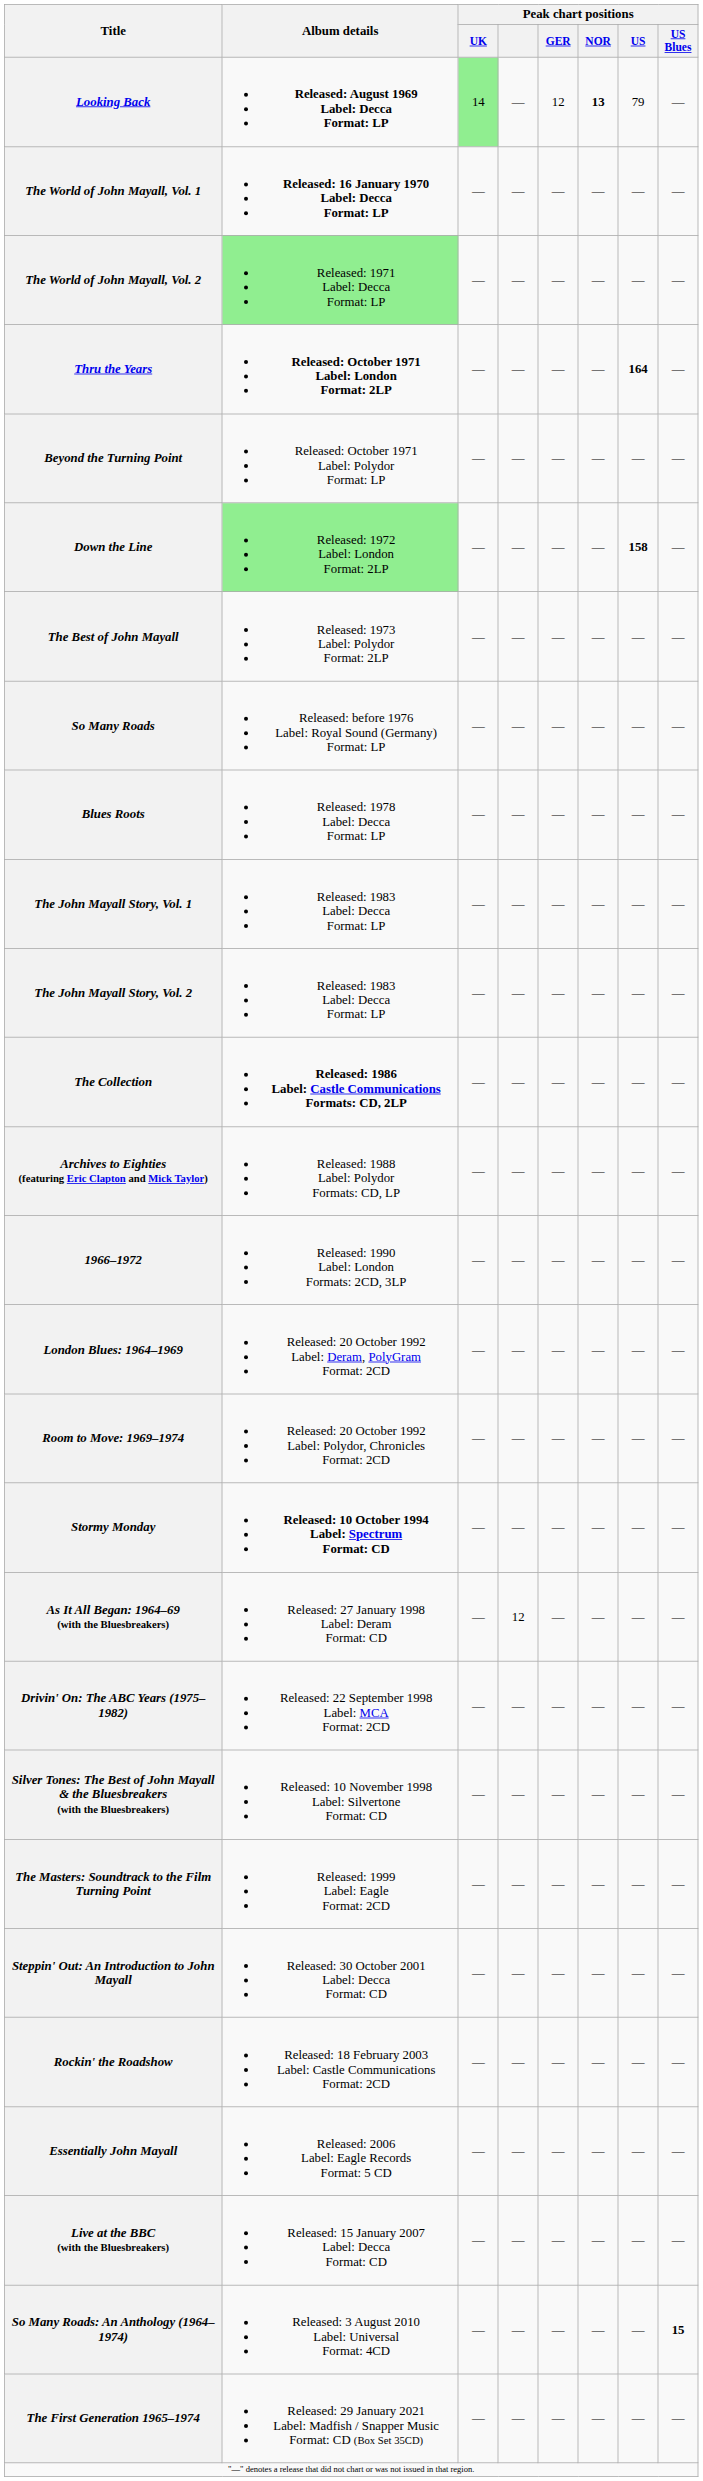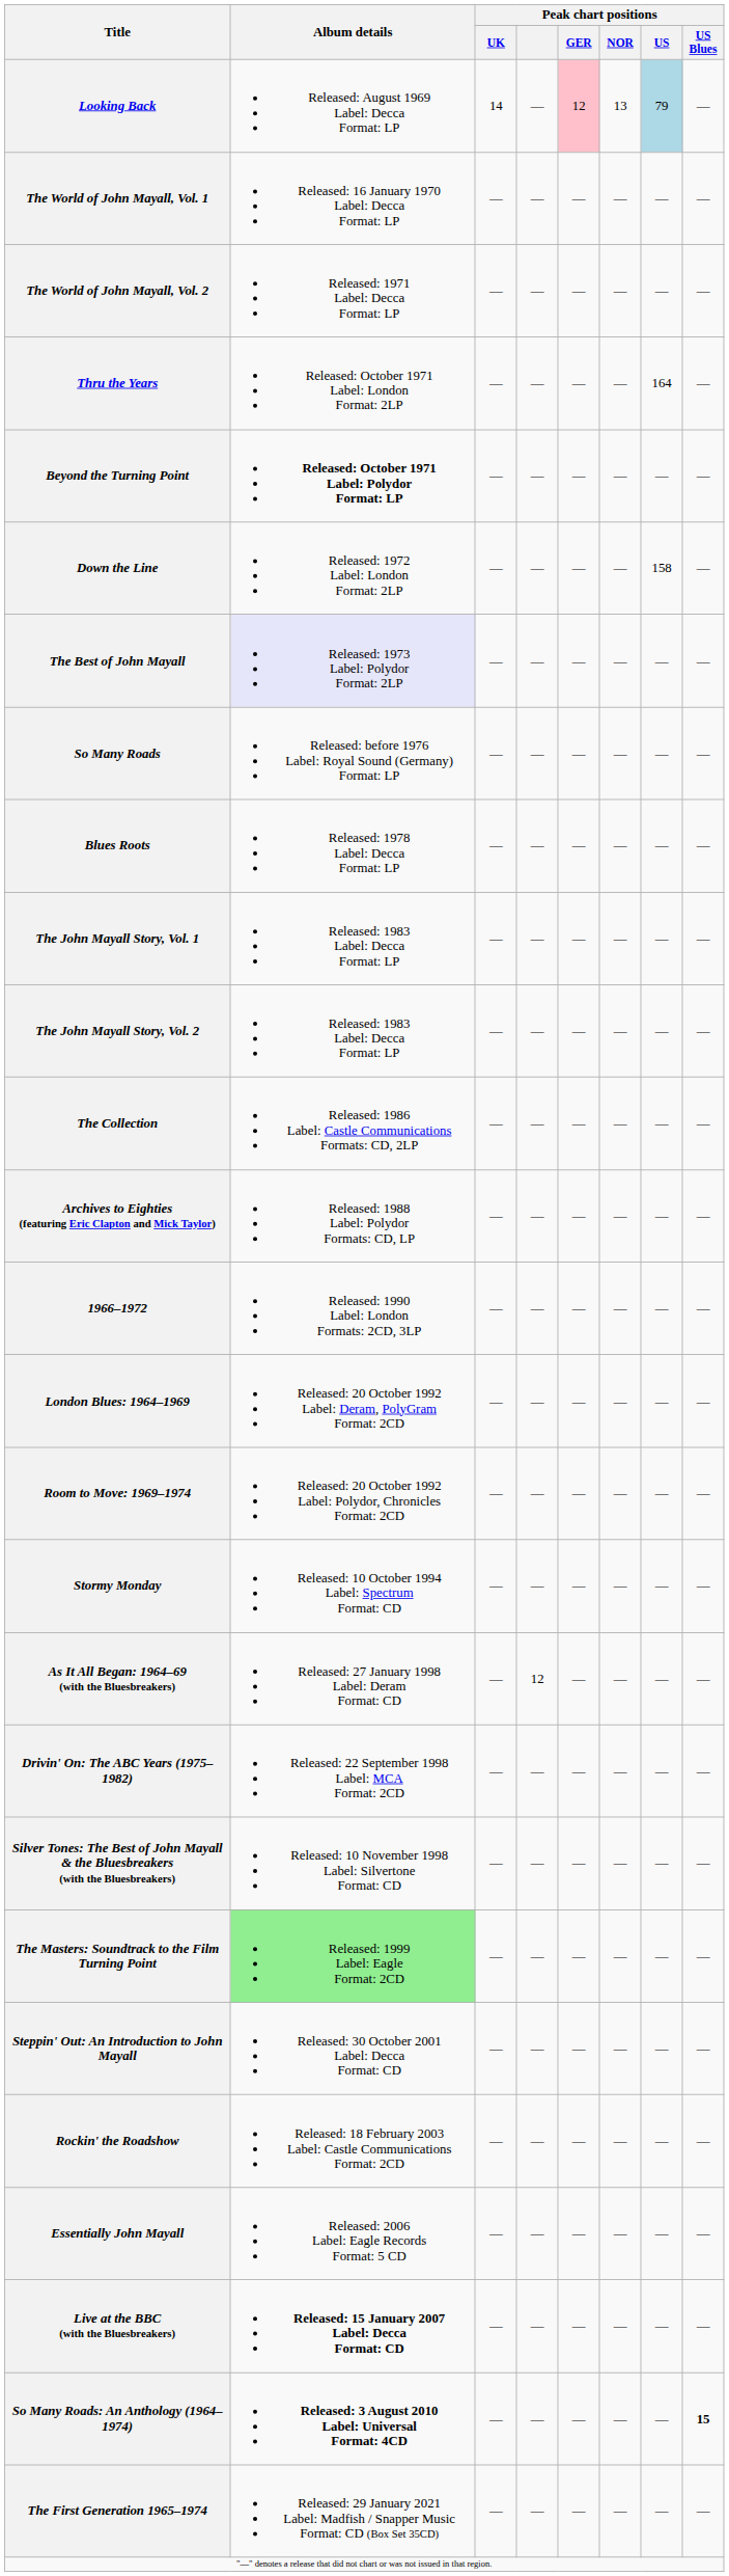Looking Back | Album details: bold -> normal
Looking Back | Peak chart positions / UK: lightgreen background -> no background
Looking Back | Peak chart positions / GER: no background -> pink background
Looking Back | Peak chart positions / NOR: bold -> normal
Looking Back | Peak chart positions / US: no background -> lightblue background
The World of John Mayall, Vol. 1 | Album details: bold -> normal
The World of John Mayall, Vol. 2 | Album details: lightgreen background -> no background
Thru the Years | Album details: bold -> normal
Thru the Years | Peak chart positions / US: bold -> normal
Beyond the Turning Point | Album details: normal -> bold
Down the Line | Album details: lightgreen background -> no background
Down the Line | Peak chart positions / US: bold -> normal
The Best of John Mayall | Album details: no background -> lavender background
The Collection | Album details: bold -> normal
Stormy Monday | Album details: bold -> normal
The Masters: Soundtrack to the Film Turning Point | Album details: no background -> lightgreen background
Live at the BBC (with the Bluesbreakers) | Album details: normal -> bold
So Many Roads: An Anthology (1964–1974) | Album details: normal -> bold
